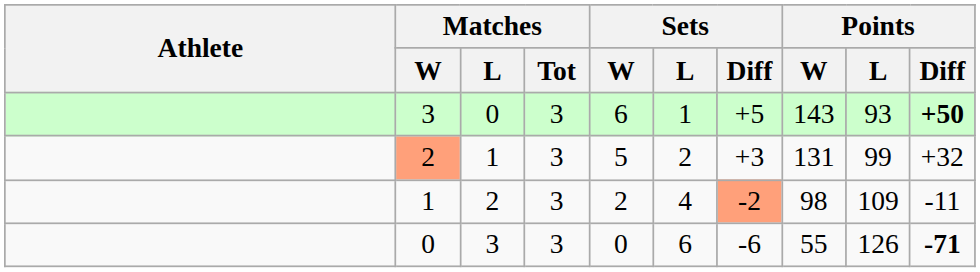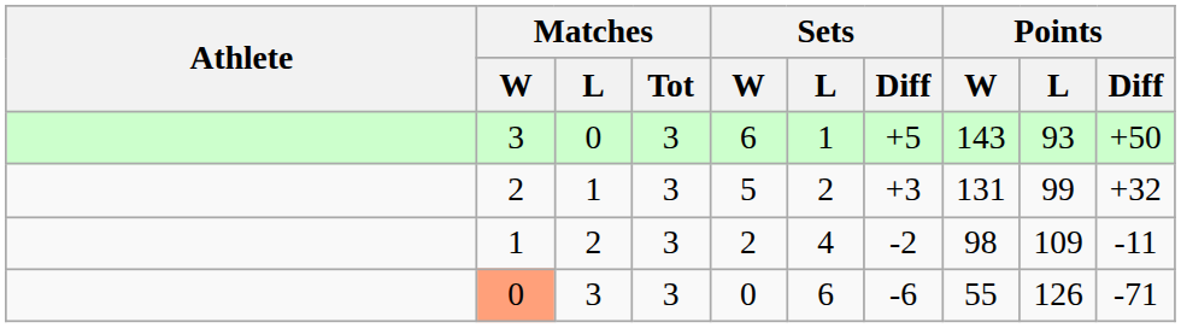row 3 | Points / Diff: bold -> normal
row 4 | Matches / W: lightsalmon background -> no background
row 5 | Sets / Diff: lightsalmon background -> no background
row 6 | Matches / W: no background -> lightsalmon background
row 6 | Points / Diff: bold -> normal
